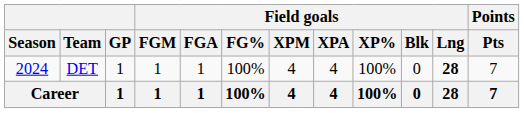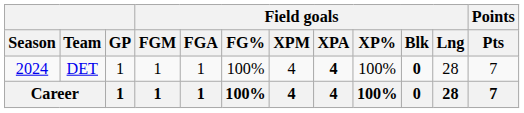DET | Field goals / XPA: normal -> bold
DET | Field goals / Blk: normal -> bold
DET | Field goals / Lng: bold -> normal
